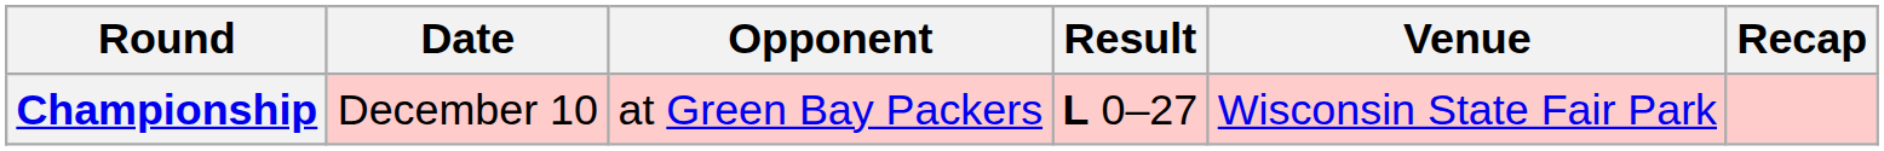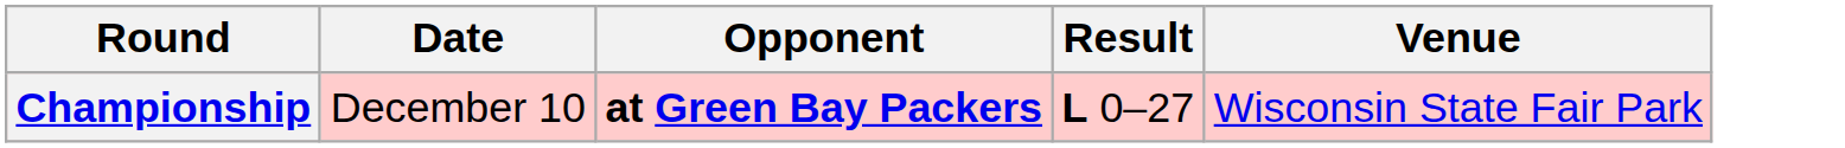- column: Recap
Championship | Opponent: normal -> bold
